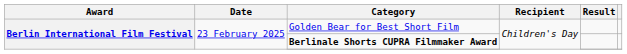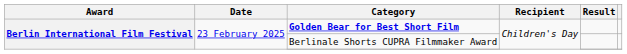Golden Bear for Best Short Film | Category: normal -> bold
Berlinale Shorts CUPRA Filmmaker Award | Category: bold -> normal
